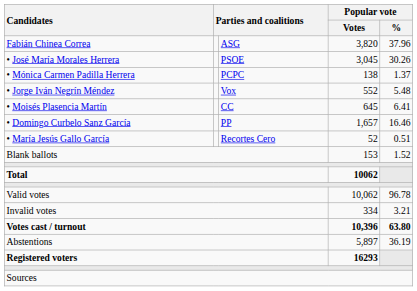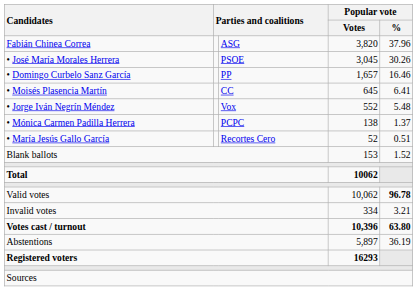rows swapped: • Domingo Curbelo Sanz García <-> • Mónica Carmen Padilla Herrera
rows swapped: • Moisés Plasencia Martín <-> • Jorge Iván Negrín Méndez
Valid votes | Popular vote / %: normal -> bold
